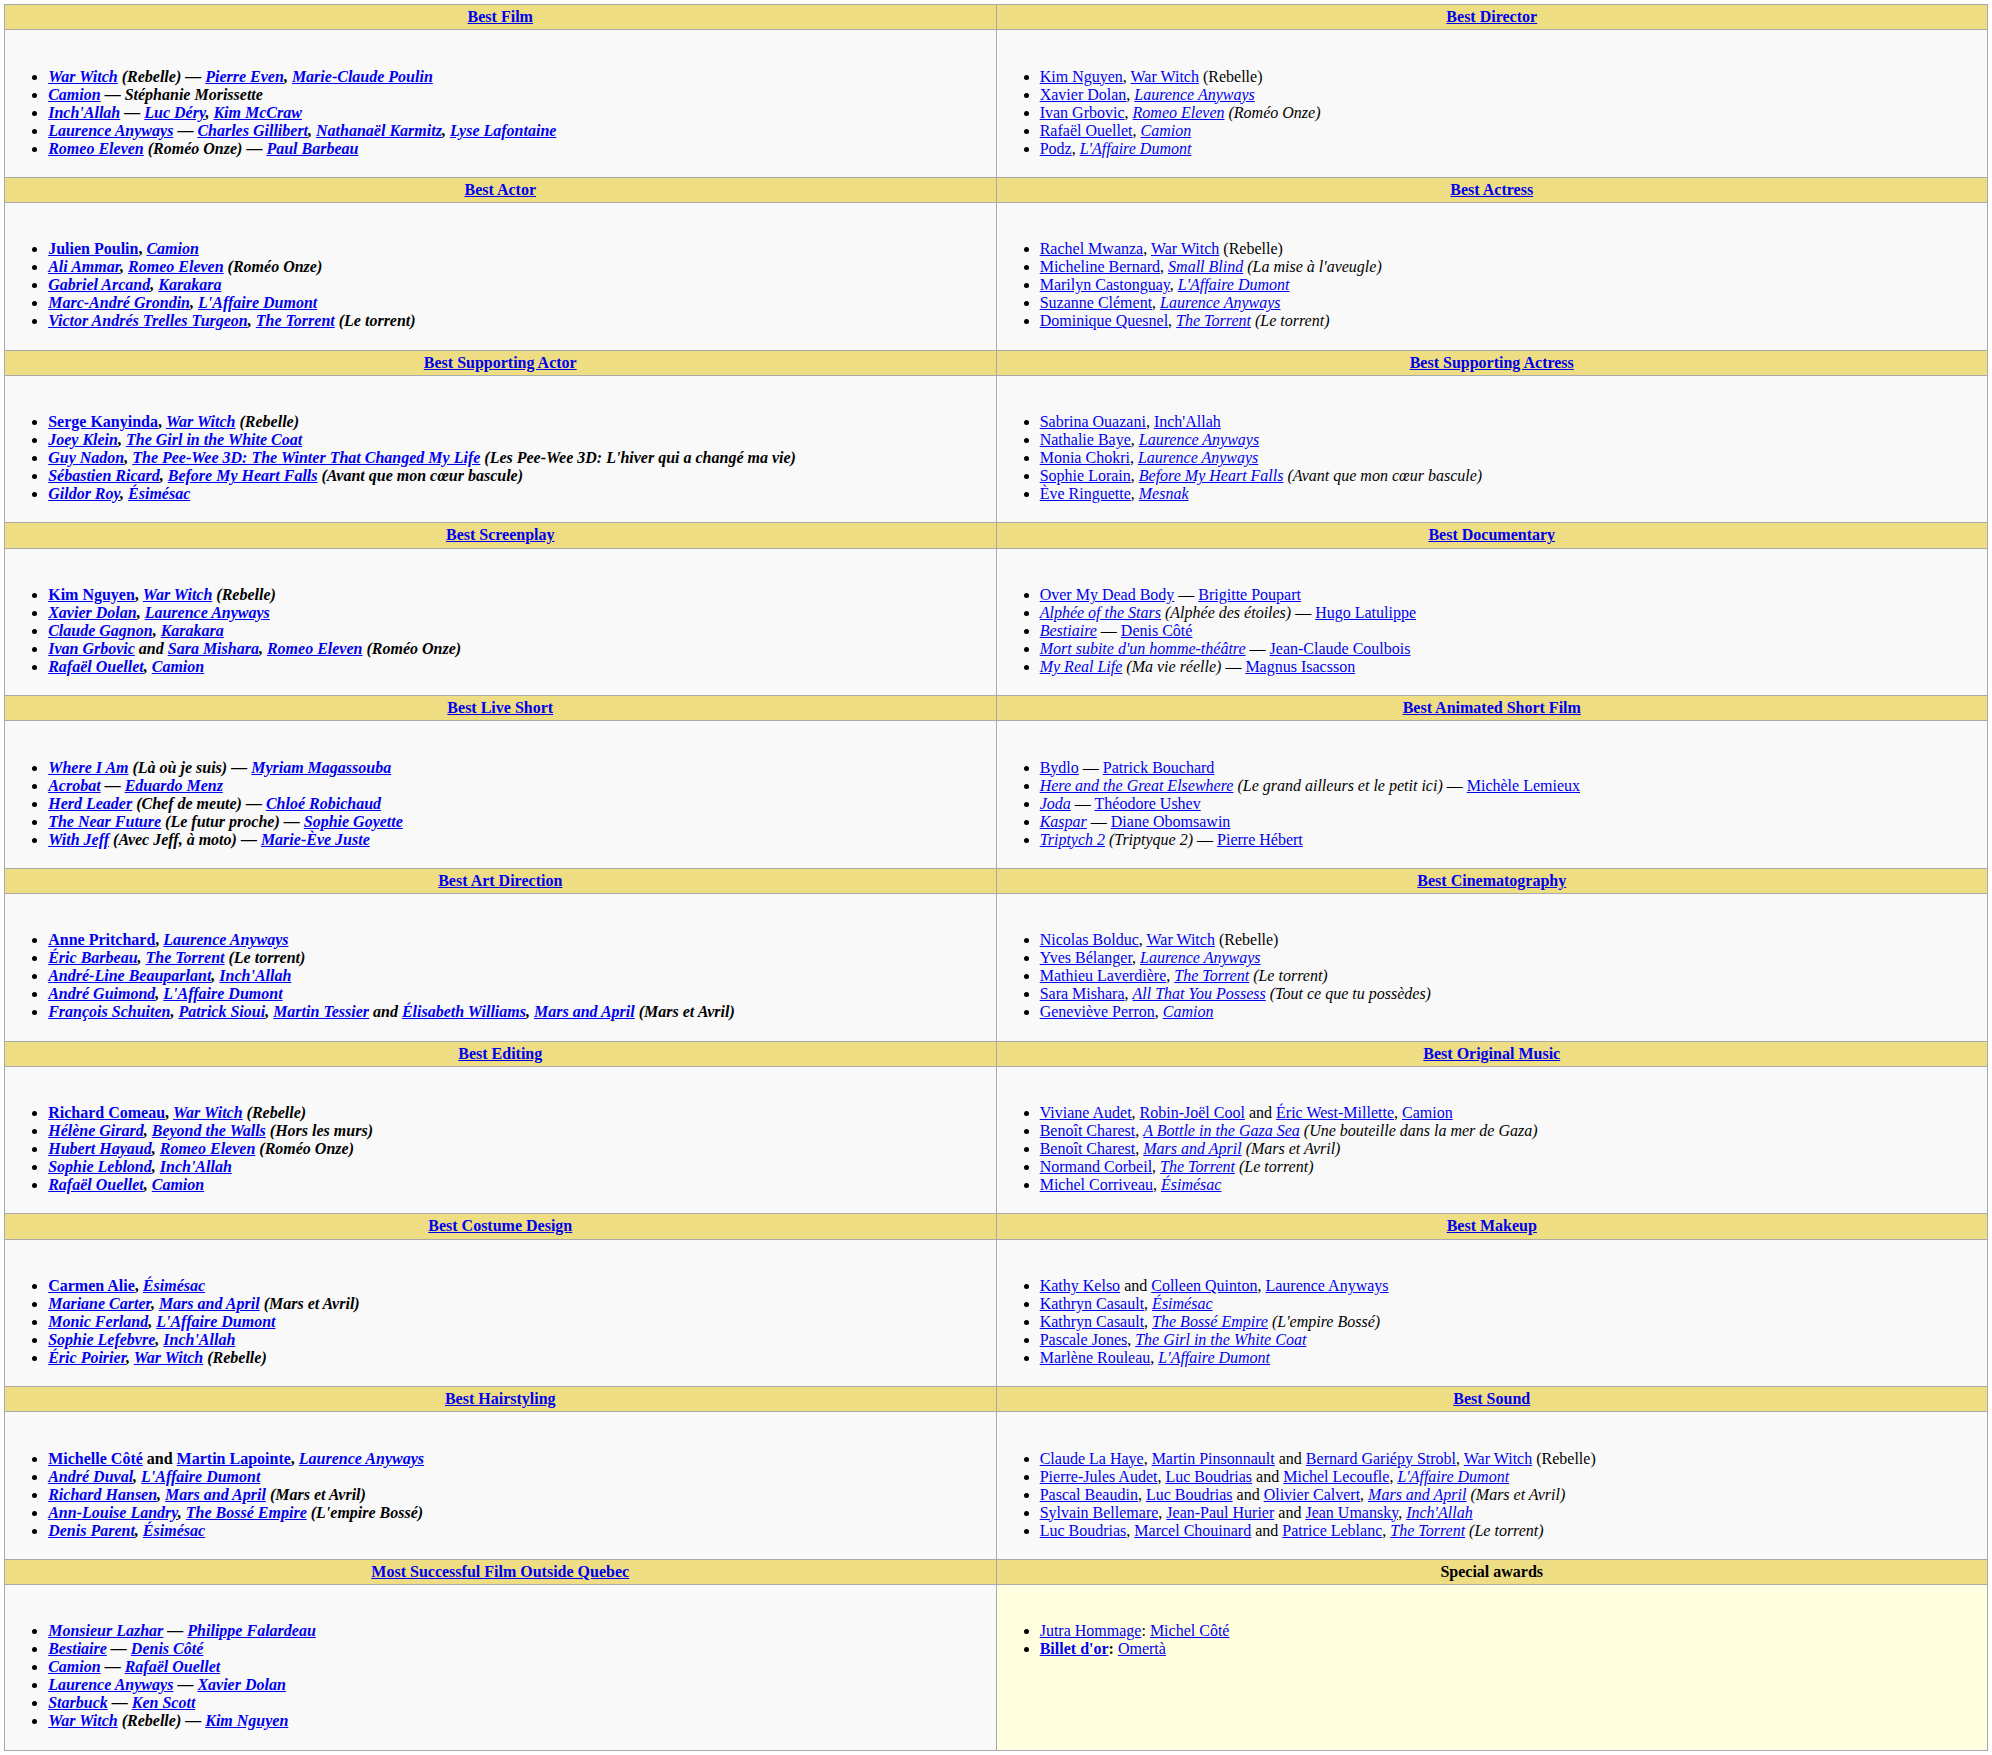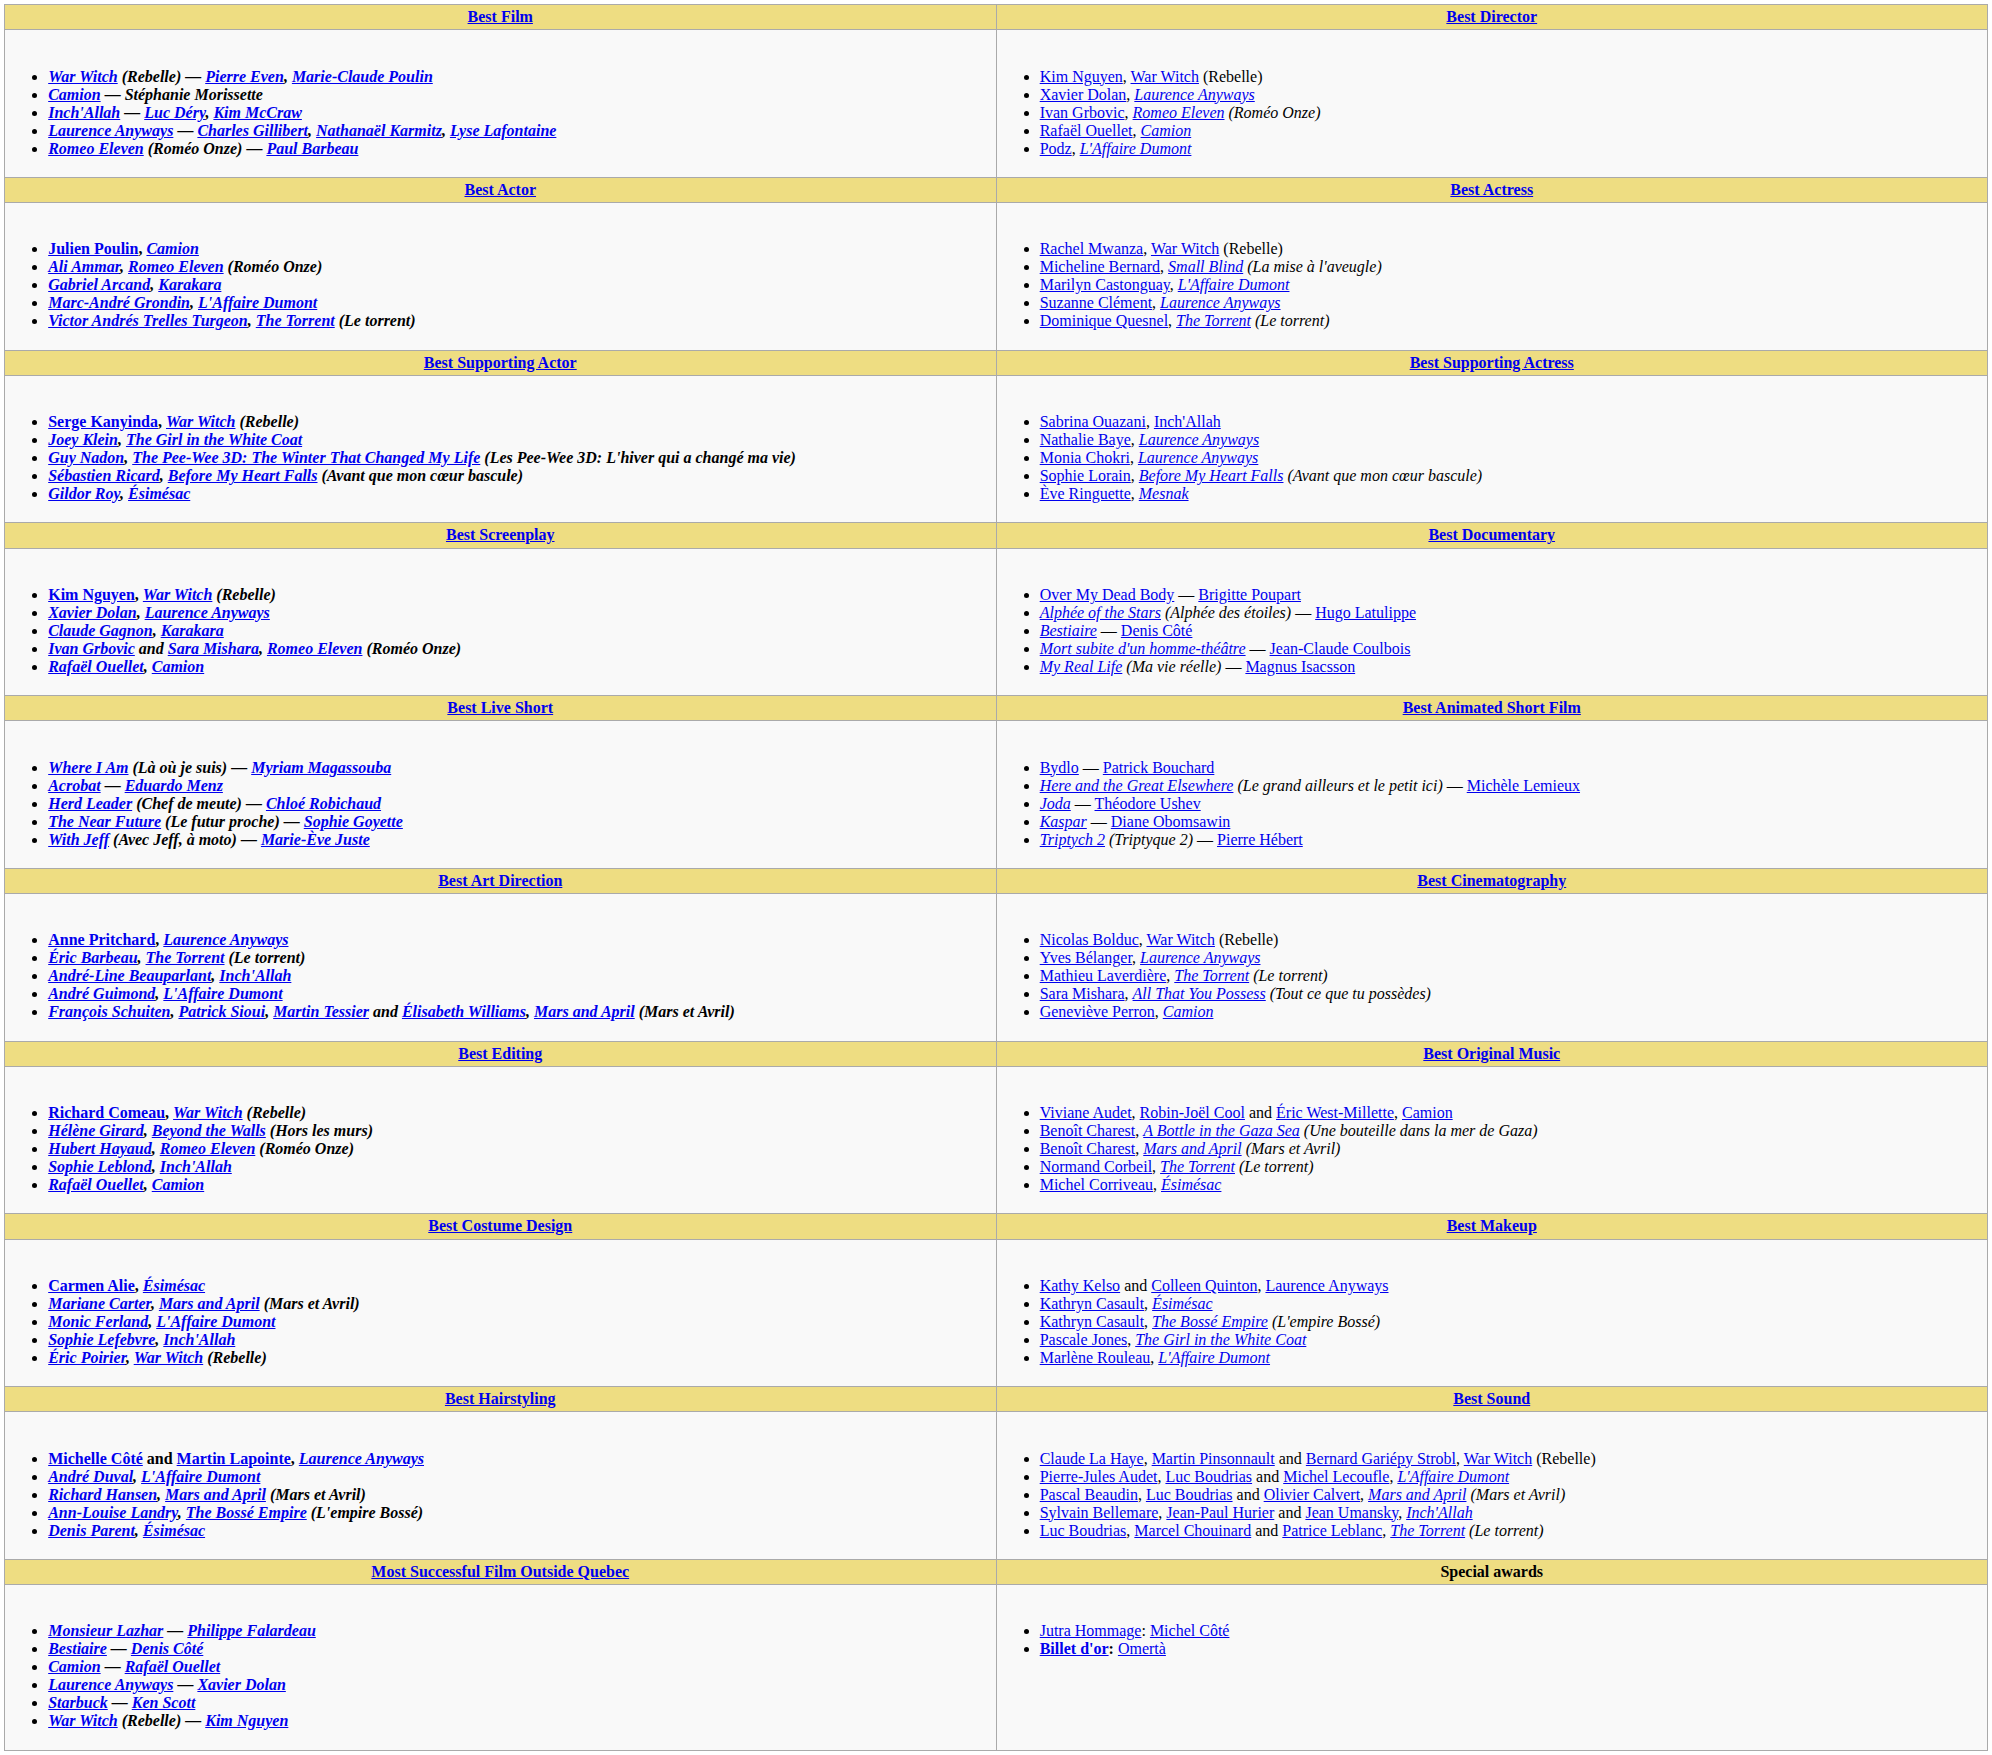row 20 | Best Director: lightyellow background -> no background
